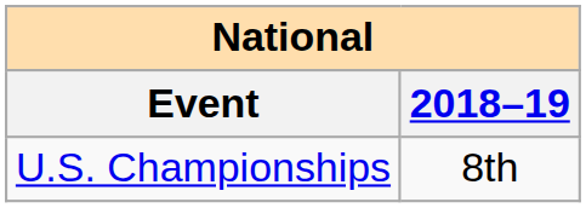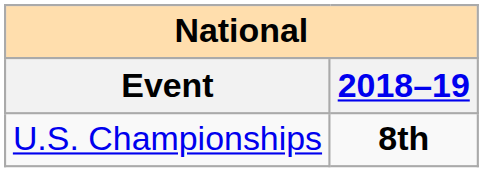U.S. Championships | 2018–19: normal -> bold
